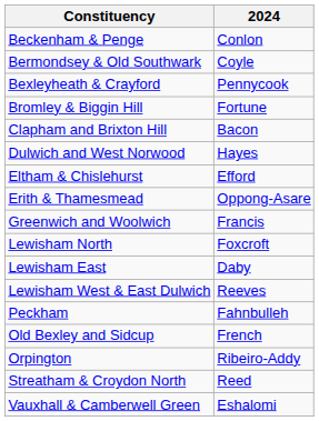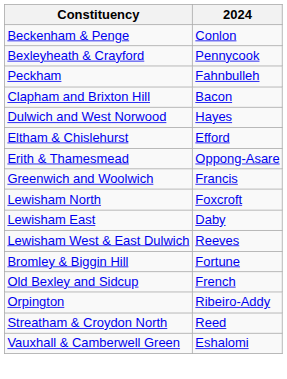- row: Bermondsey & Old Southwark | Coyle
rows swapped: Bromley & Biggin Hill <-> Peckham
